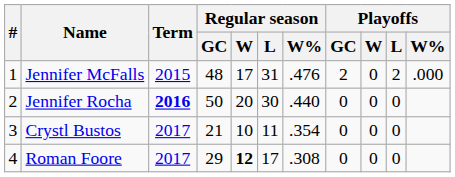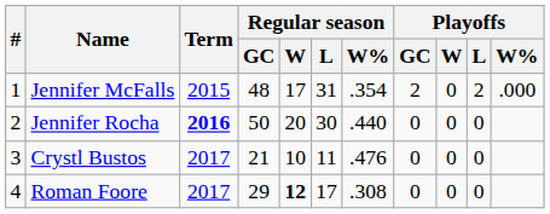Jennifer McFalls | Regular season / W%: .476 -> .354
Crystl Bustos | Regular season / W%: .354 -> .476
